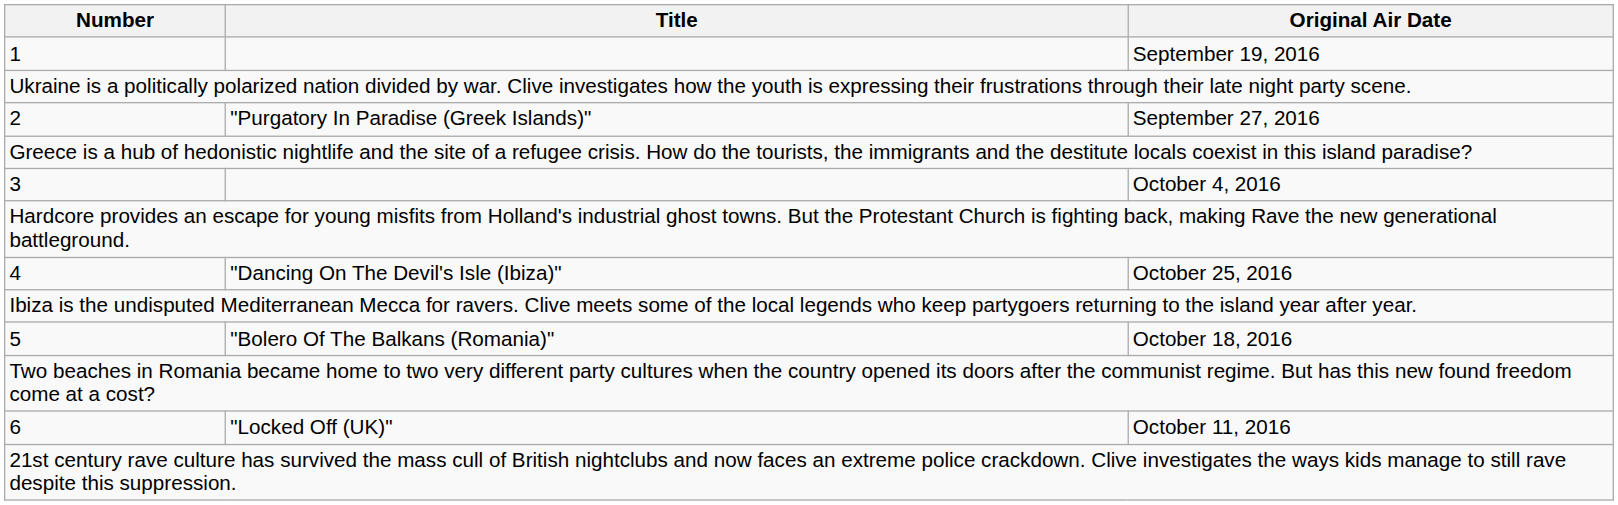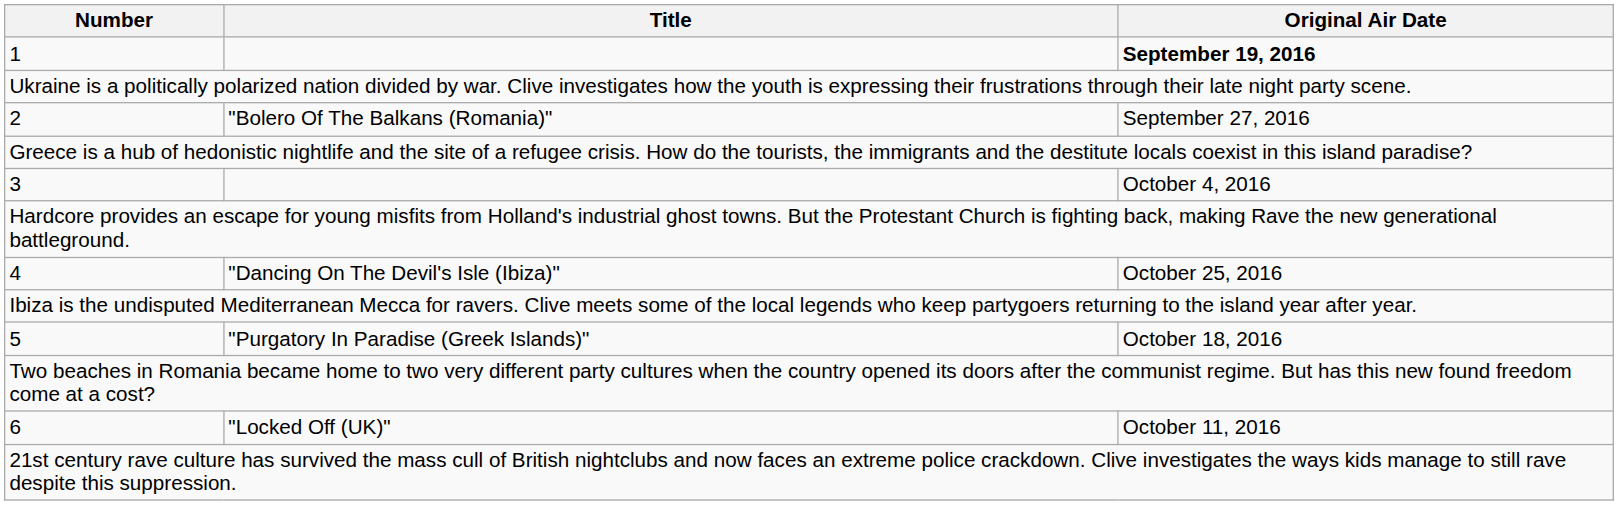1 | Original Air Date: normal -> bold
2 | Title: "Purgatory In Paradise (Greek Islands)" -> "Bolero Of The Balkans (Romania)"
5 | Title: "Bolero Of The Balkans (Romania)" -> "Purgatory In Paradise (Greek Islands)"
